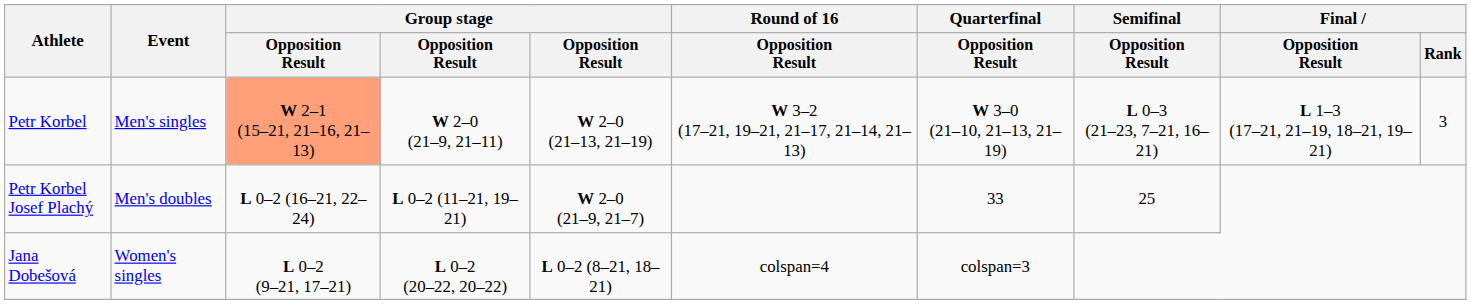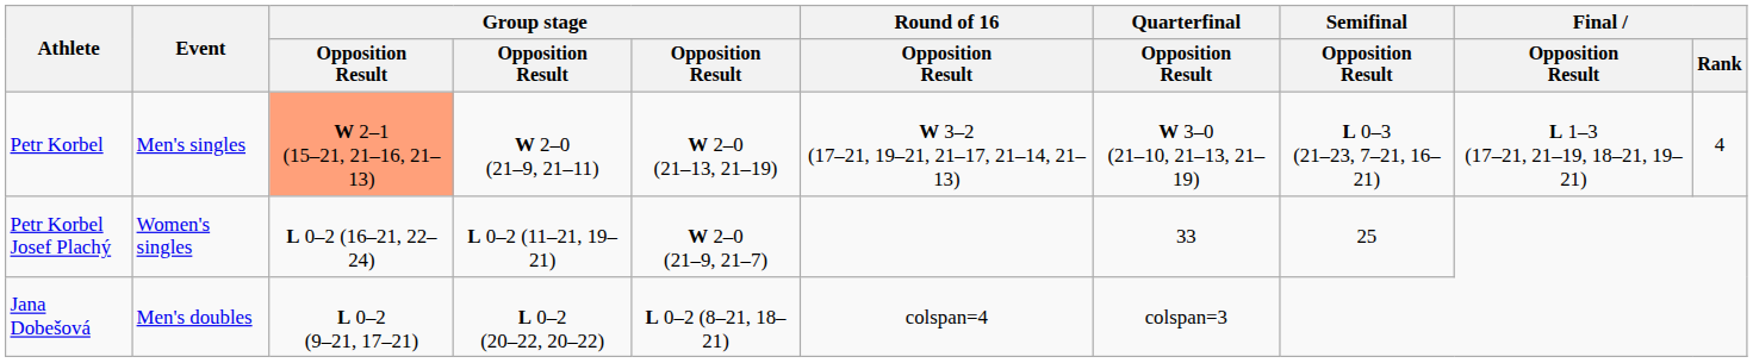Petr Korbel | Final / Rank: 3 -> 4
Petr Korbel Josef Plachý | Event: Men's doubles -> Women's singles
Jana Dobešová | Event: Women's singles -> Men's doubles
